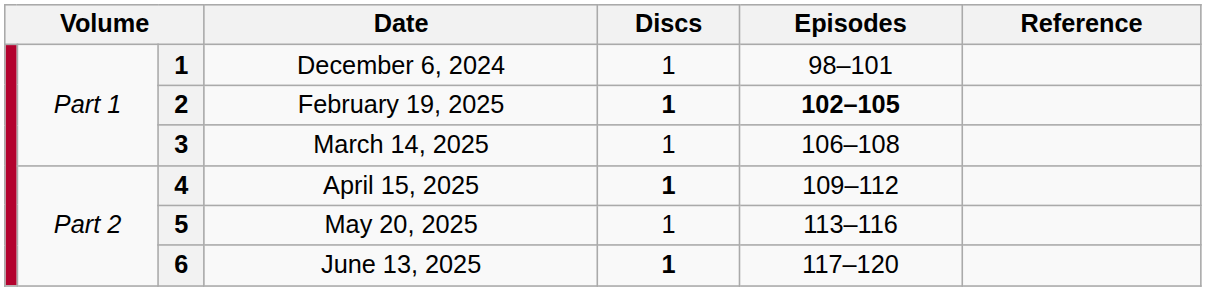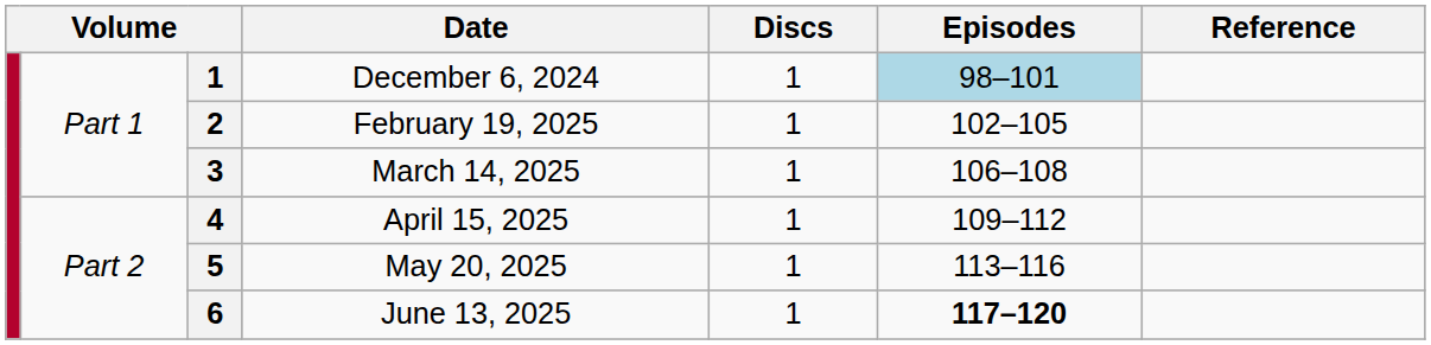December 6, 2024 | Episodes: no background -> lightblue background
February 19, 2025 | Discs: bold -> normal
February 19, 2025 | Episodes: bold -> normal
April 15, 2025 | Discs: bold -> normal
June 13, 2025 | Discs: bold -> normal
June 13, 2025 | Episodes: normal -> bold
